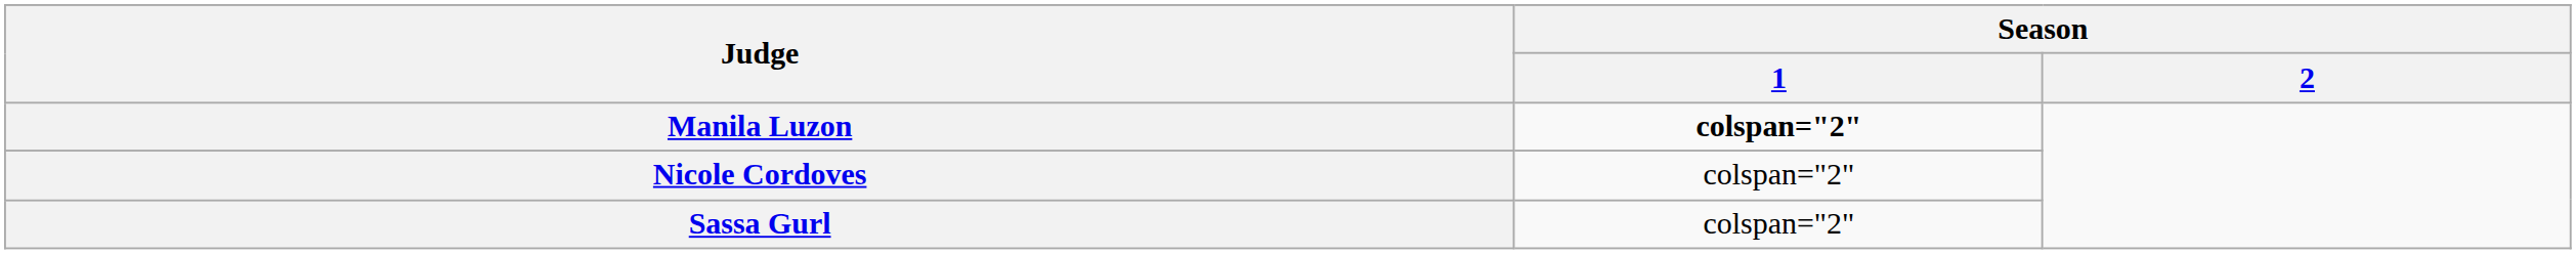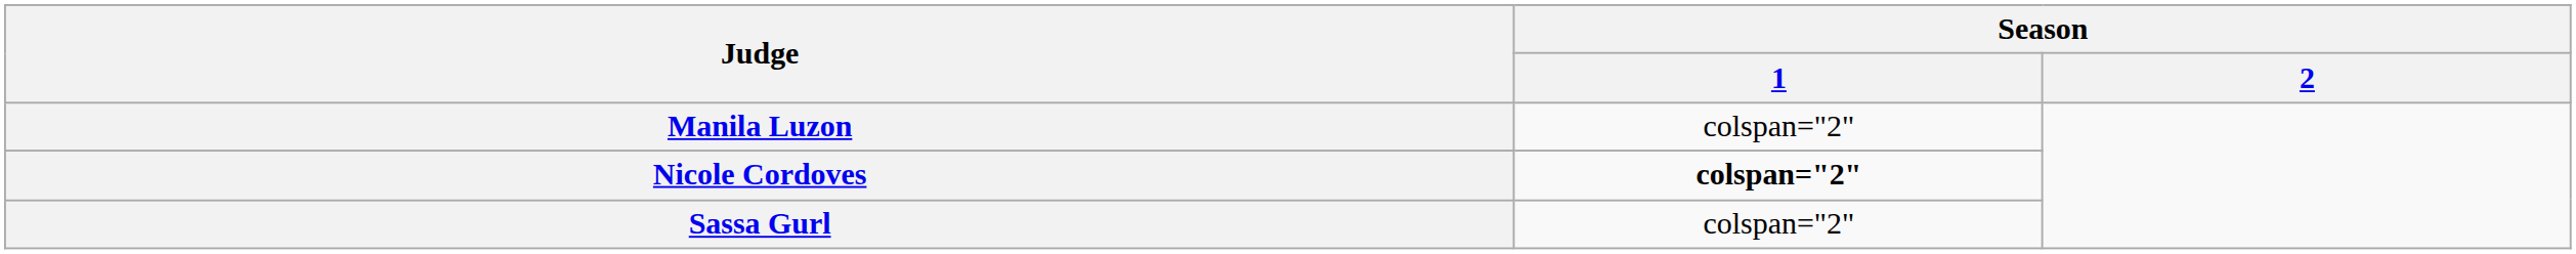Manila Luzon | Season / 1: bold -> normal
Nicole Cordoves | Season / 1: normal -> bold
